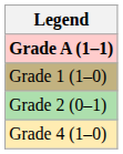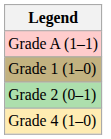row 2 | column 1: bold -> normal
